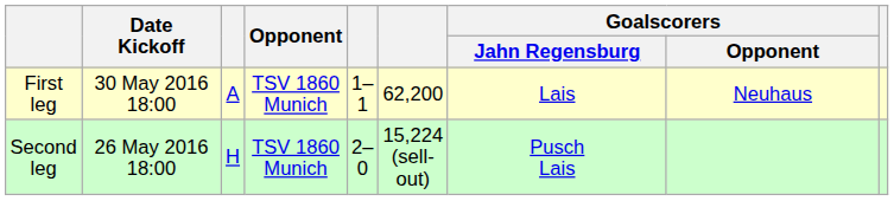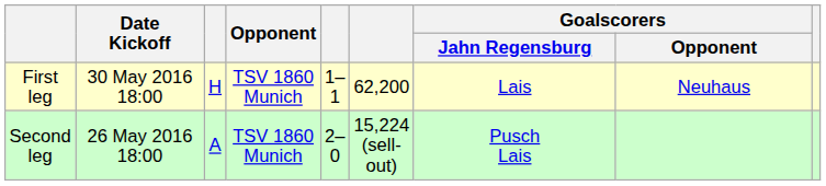First leg | column 3: A -> H
Second leg | column 3: H -> A
